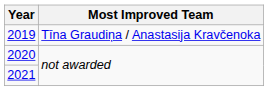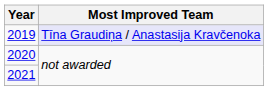2019 | Most Improved Team: no background -> lavender background
